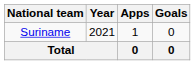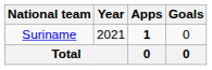Suriname | Apps: normal -> bold
